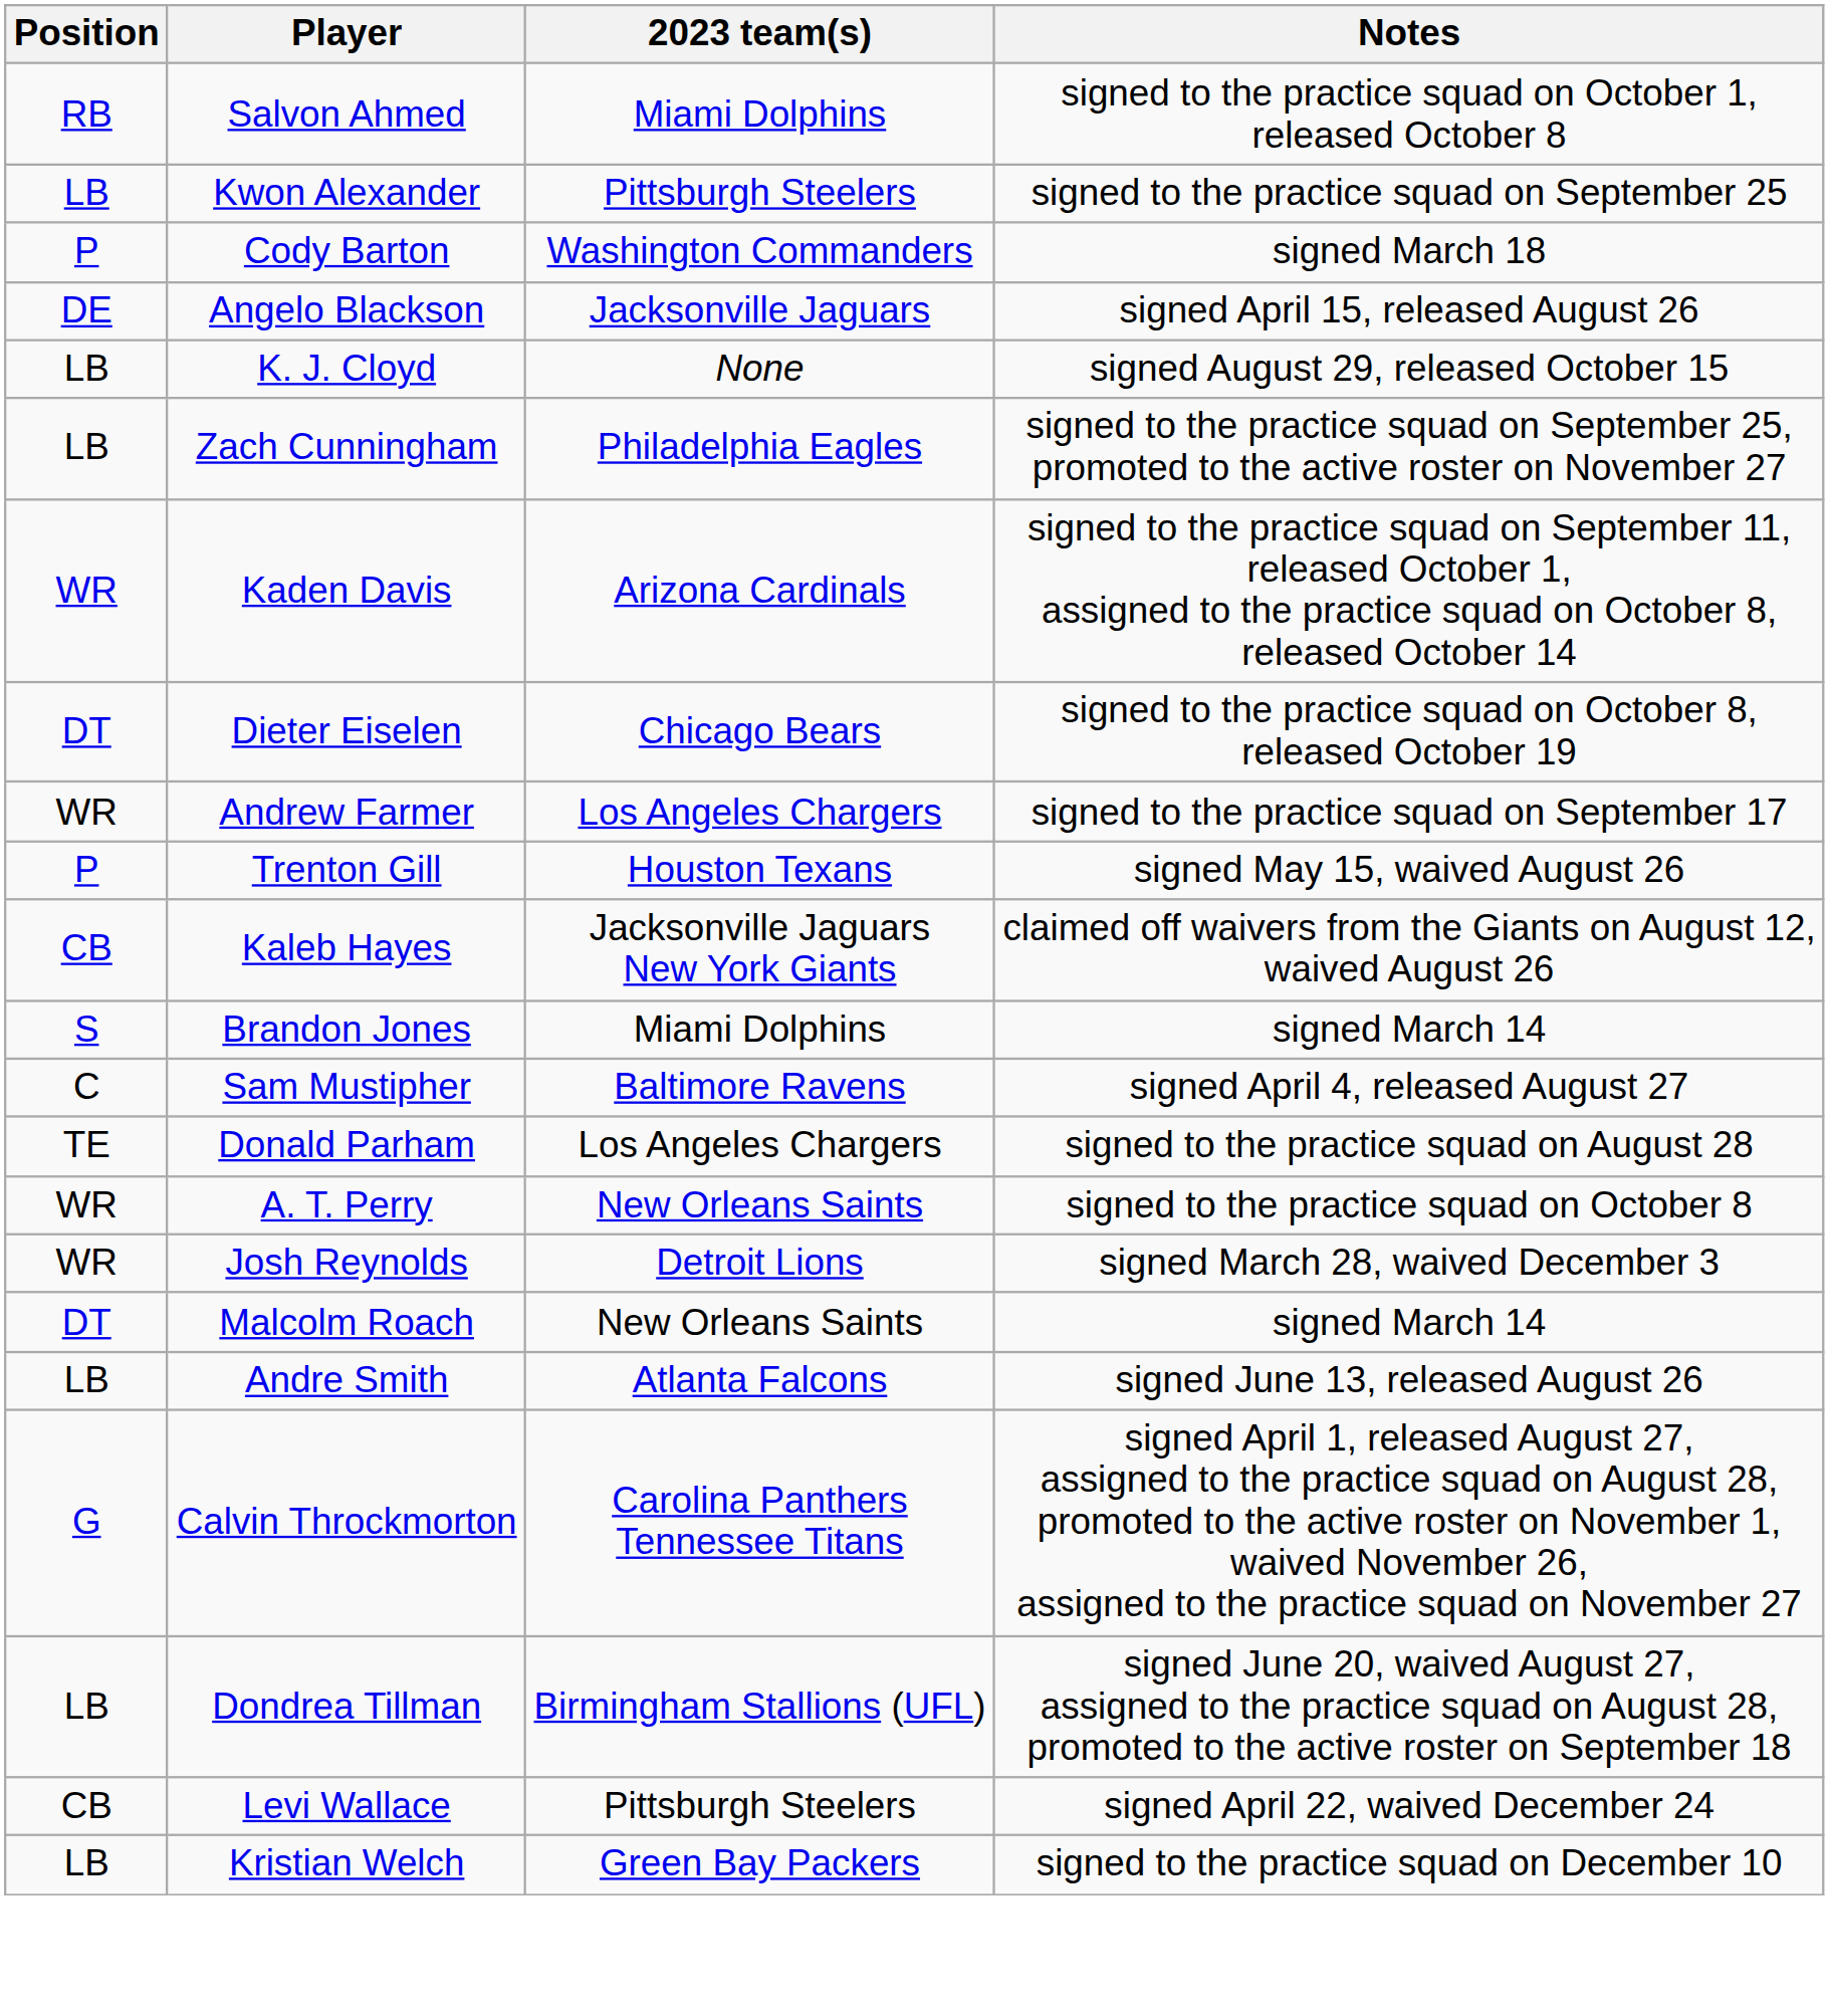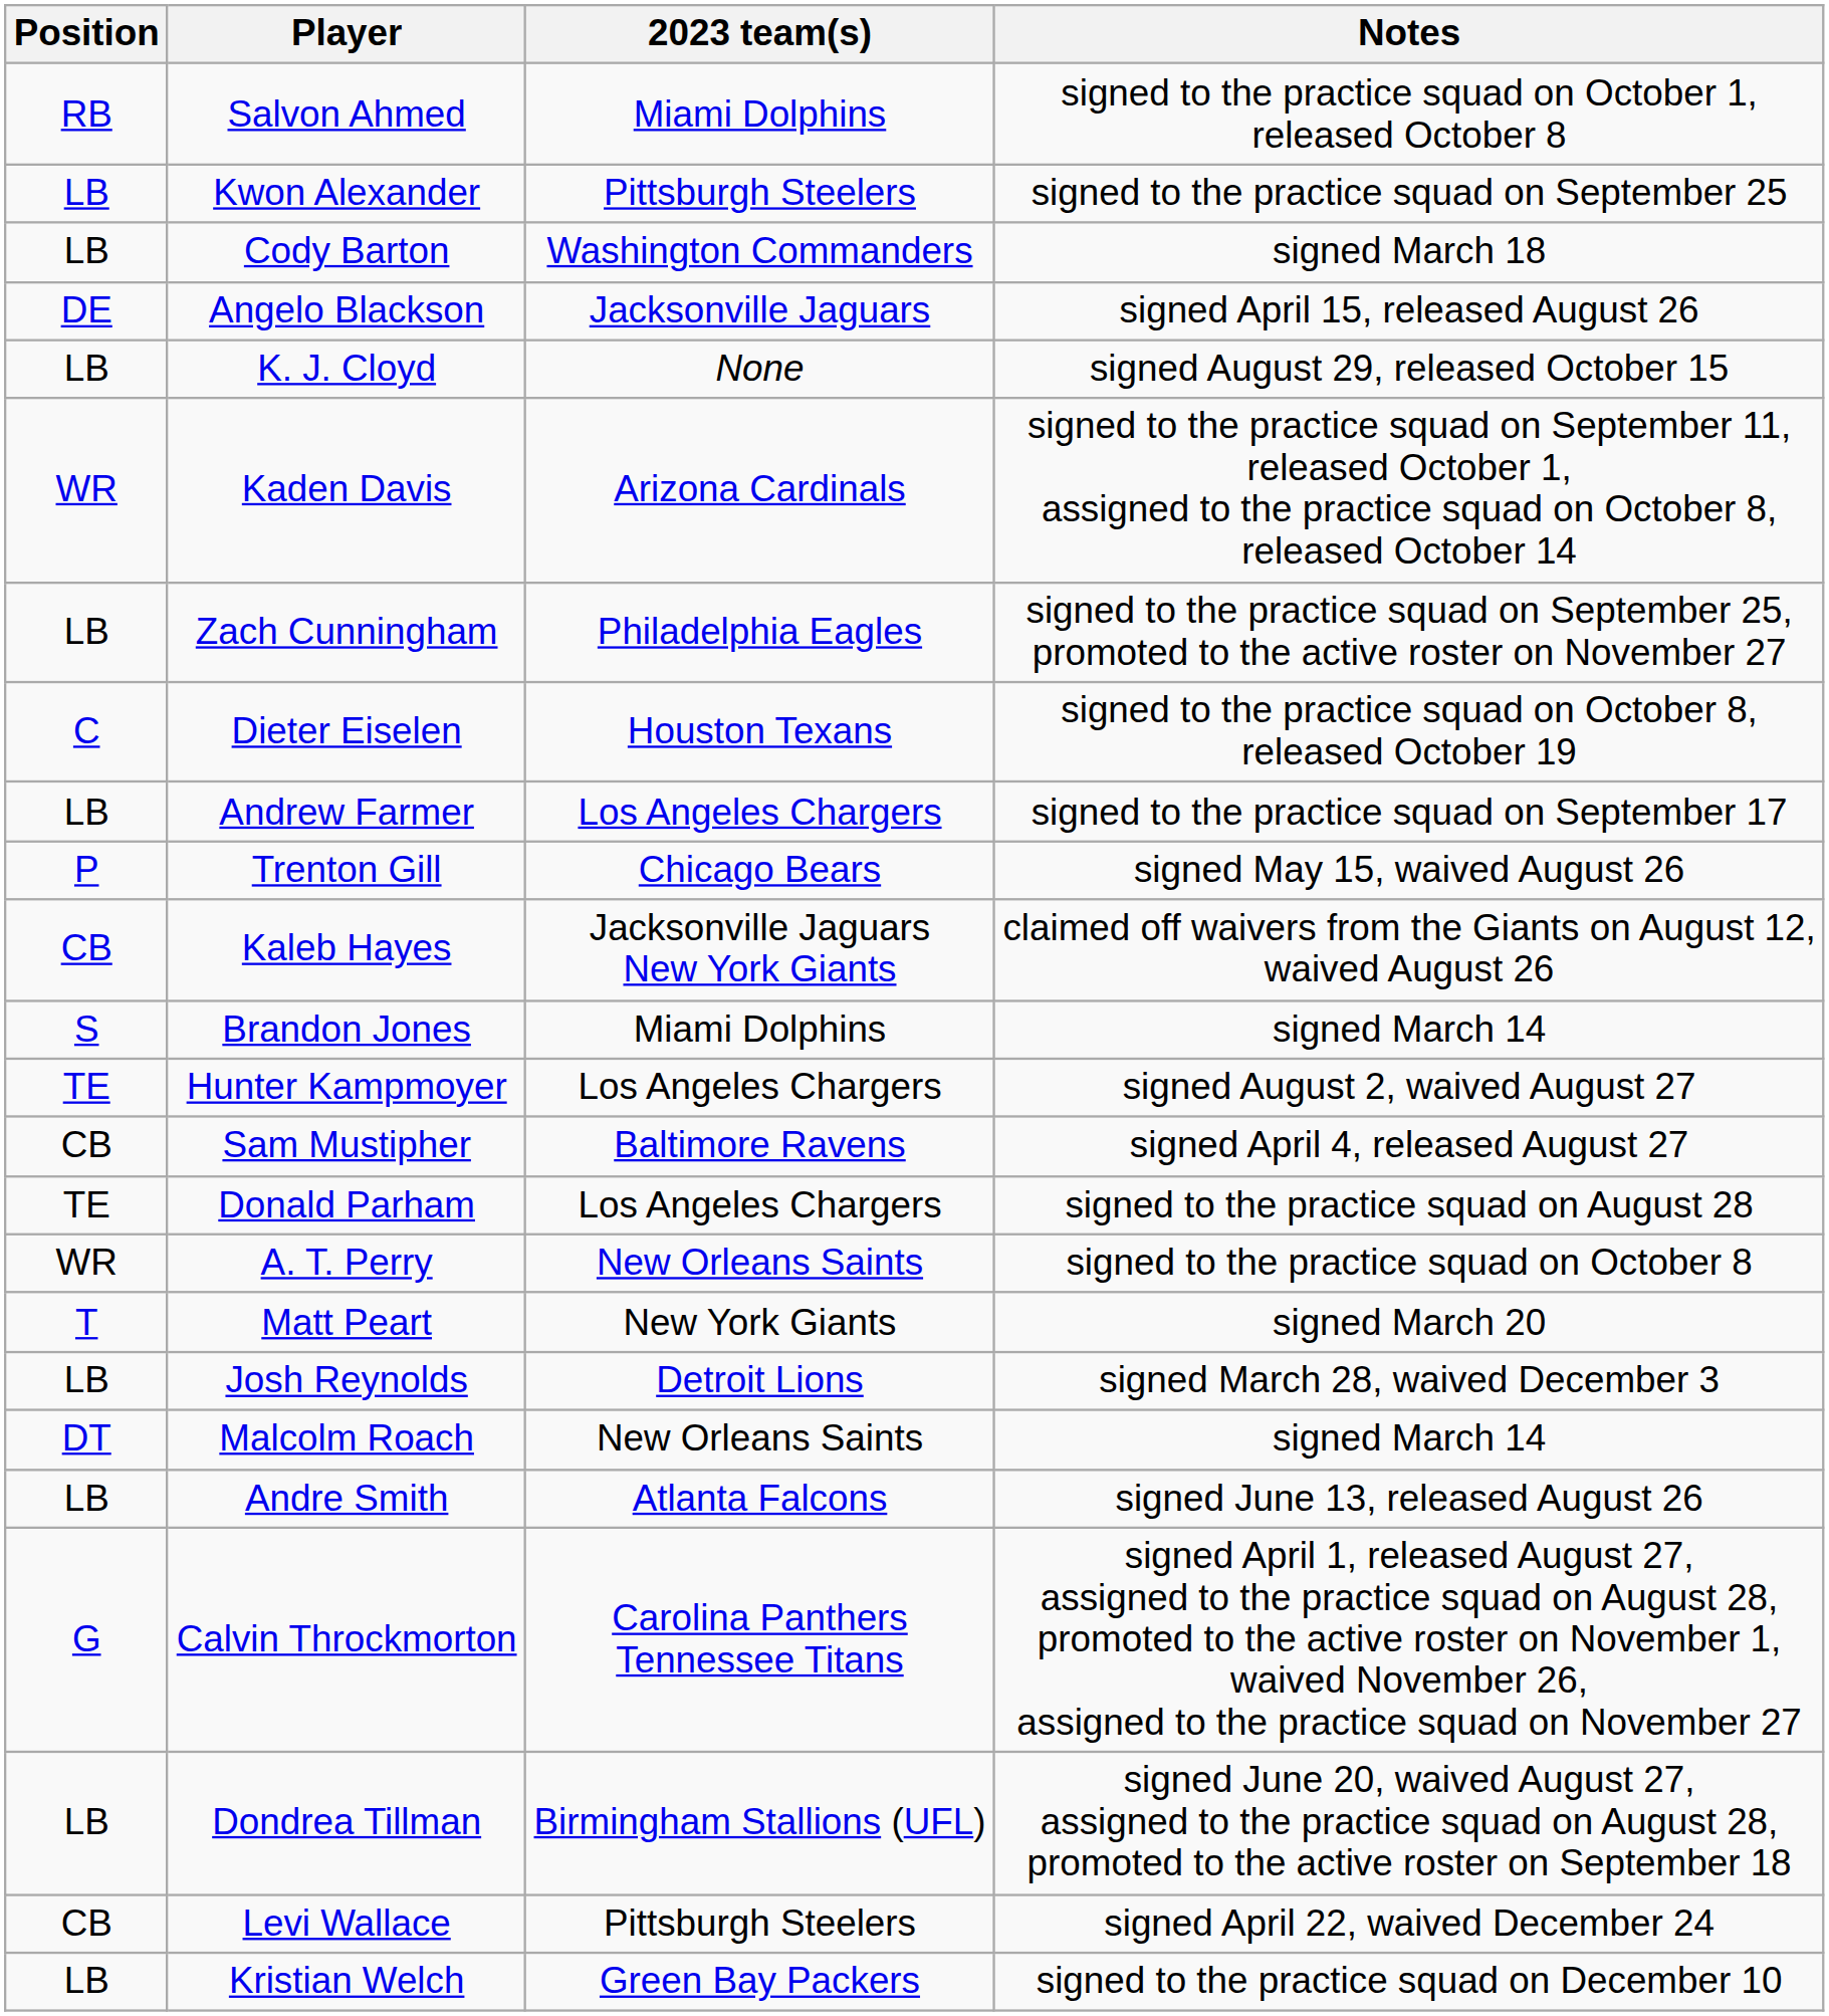Cody Barton | Position: P -> LB
rows swapped: Zach Cunningham <-> Kaden Davis
Dieter Eiselen | Position: DT -> C
Dieter Eiselen | 2023 team(s): Chicago Bears -> Houston Texans
Andrew Farmer | Position: WR -> LB
Trenton Gill | 2023 team(s): Houston Texans -> Chicago Bears
+ row: TE | Hunter Kampmoyer | Los Angeles Chargers | signed August 2, waived August 27
Sam Mustipher | Position: C -> CB
+ row: T | Matt Peart | New York Giants | signed March 20
Josh Reynolds | Position: WR -> LB
